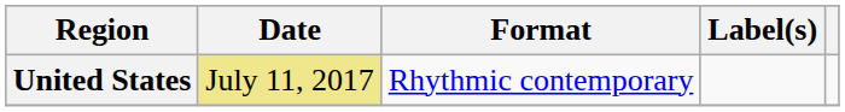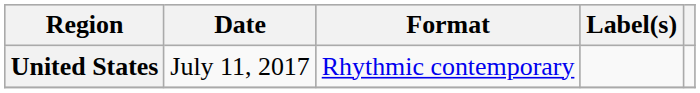United States | Date: khaki background -> no background
